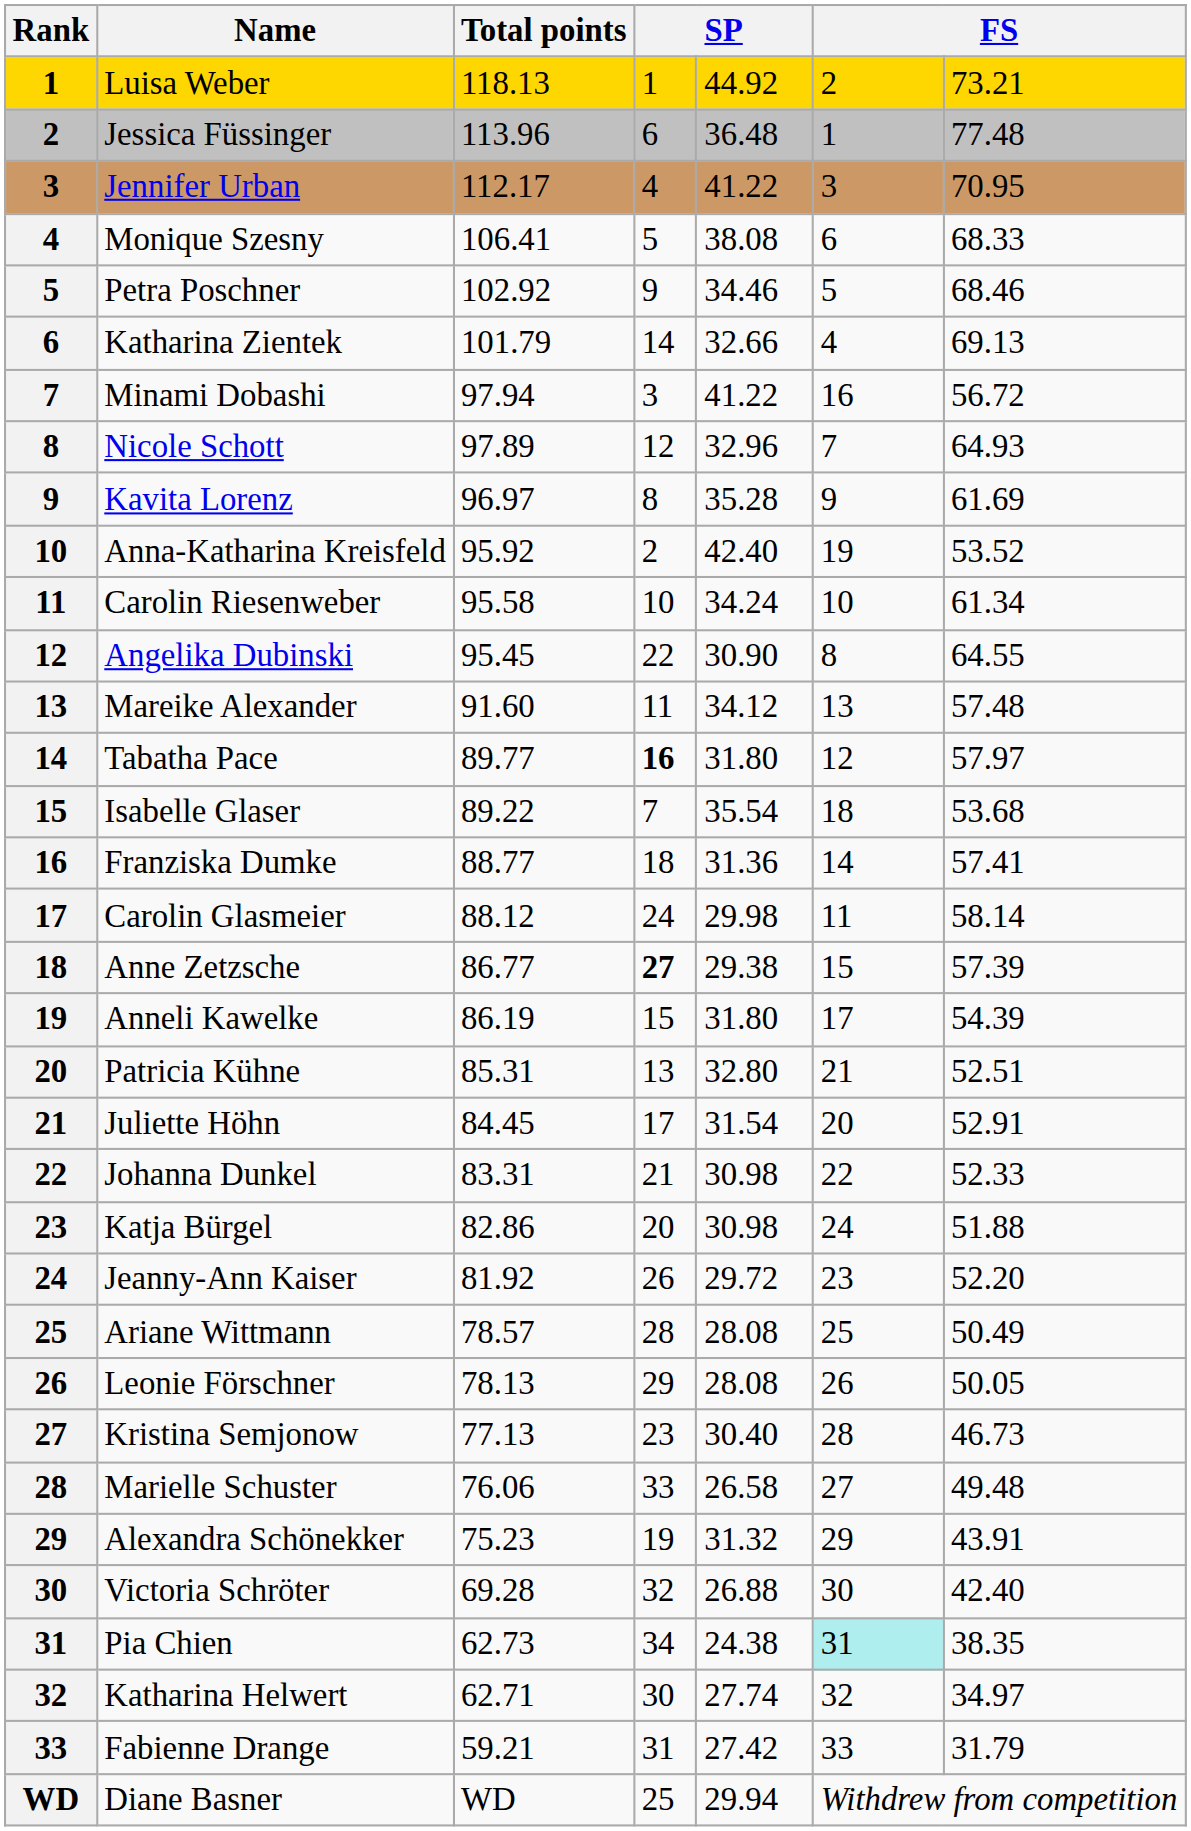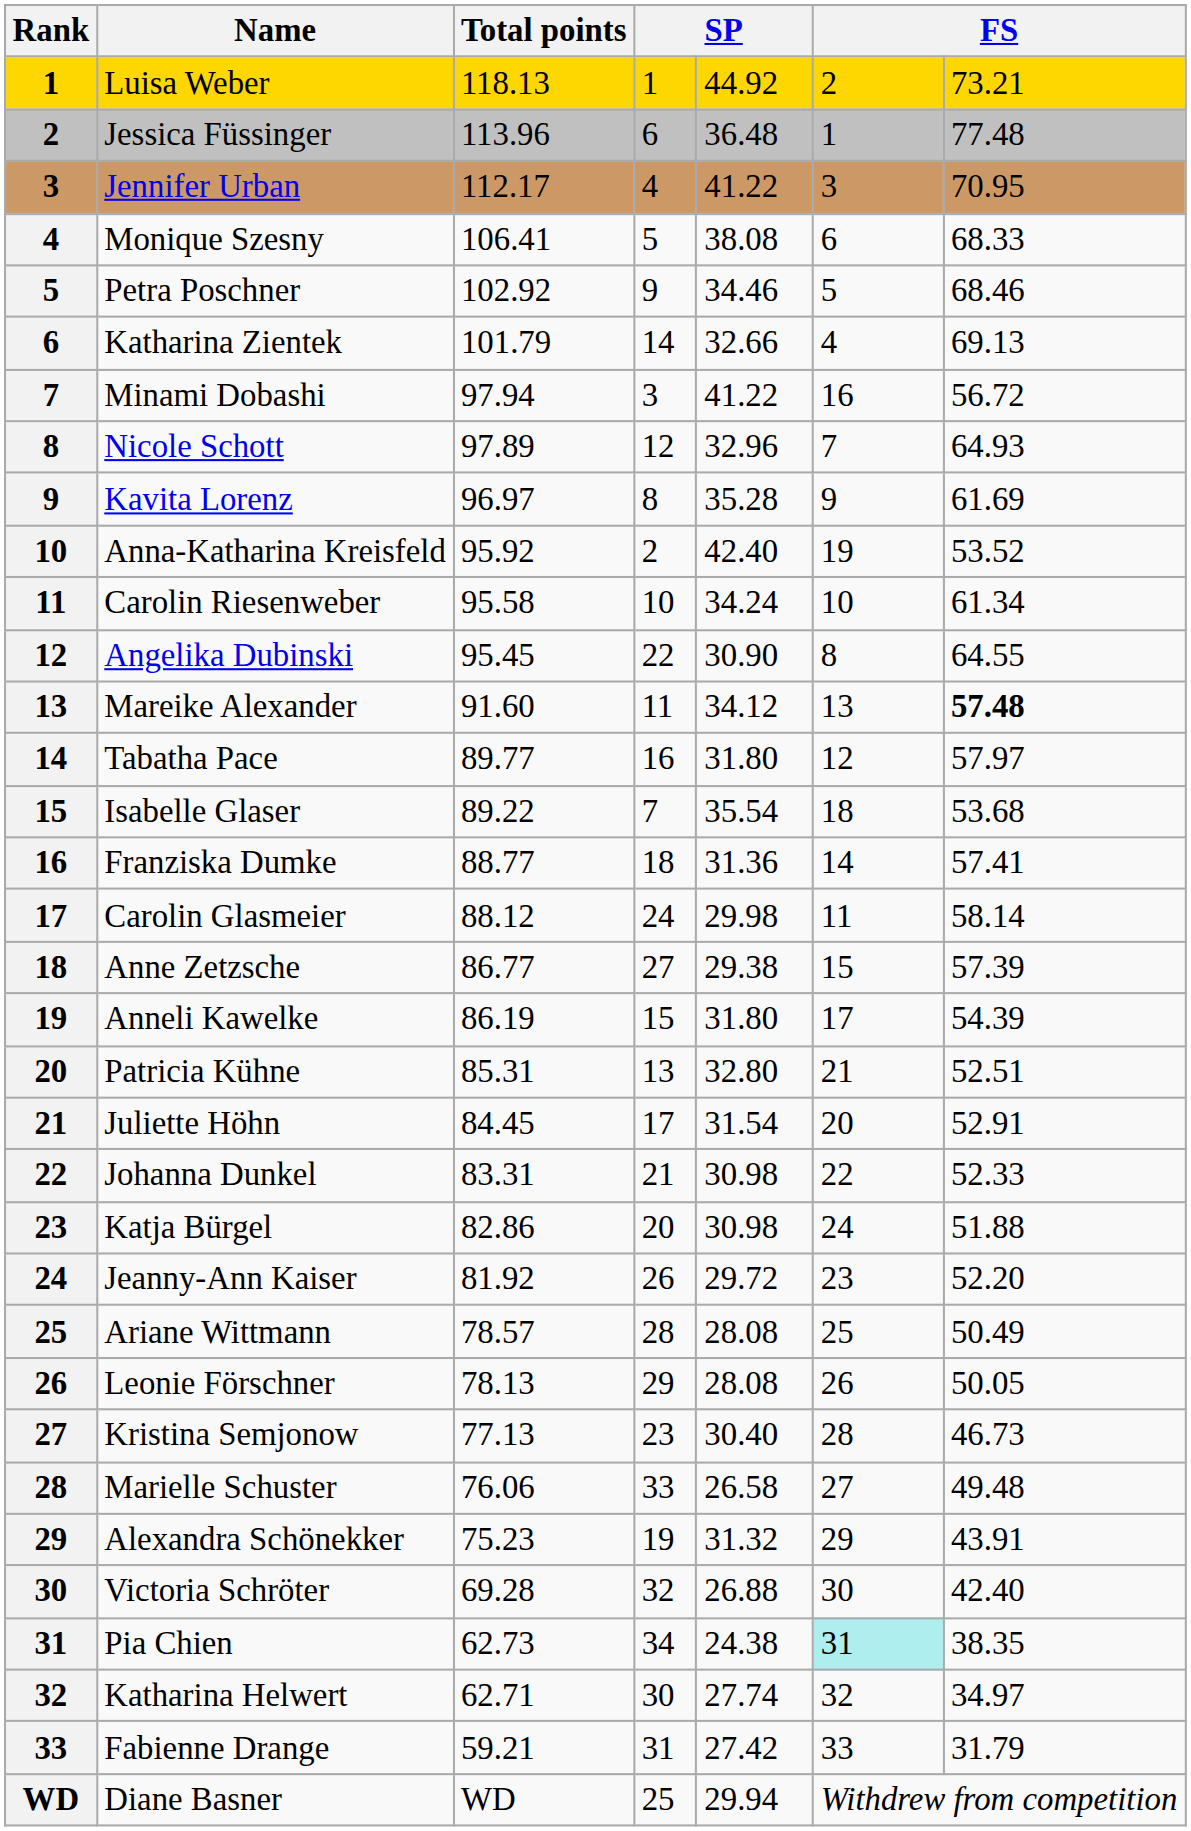Mareike Alexander | column 7: normal -> bold
Tabatha Pace | column 4: bold -> normal
Anne Zetzsche | column 4: bold -> normal
